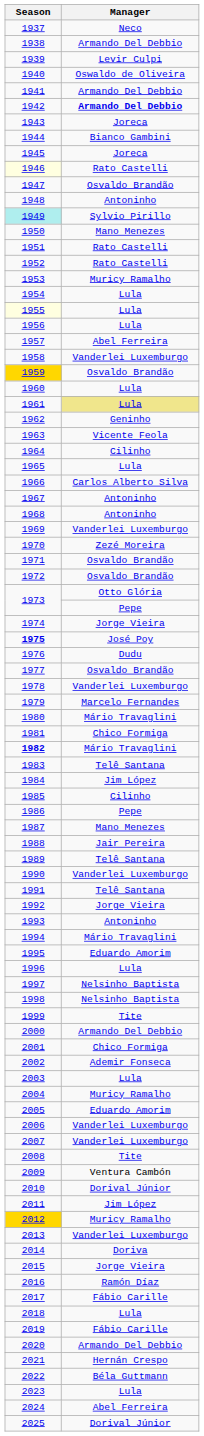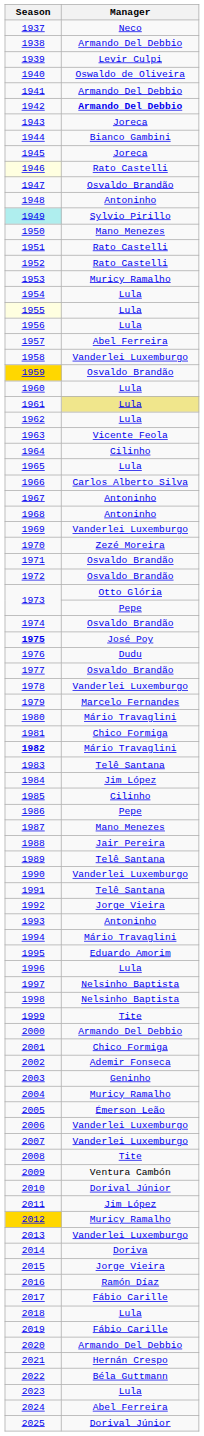row 27 | Manager: Geninho -> Lula
row 40 | Manager: Jorge Vieira -> Osvaldo Brandão
row 69 | Manager: Lula -> Geninho
row 71 | Manager: Eduardo Amorim -> Émerson Leão
